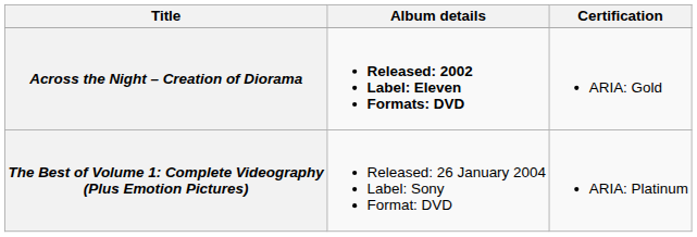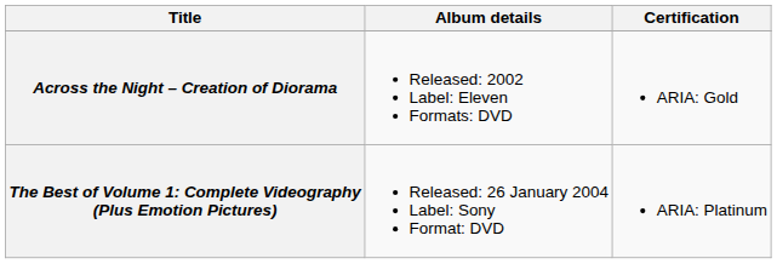Across the Night – Creation of Diorama | Album details: bold -> normal
